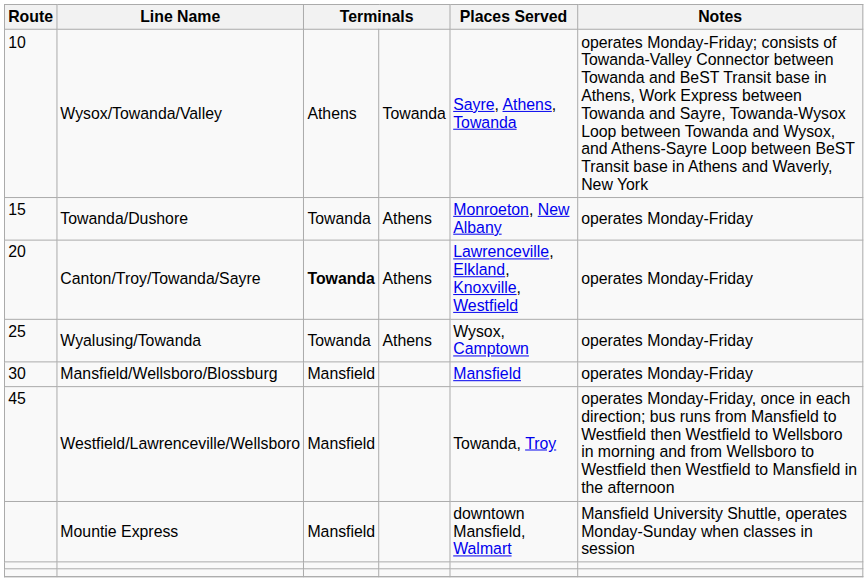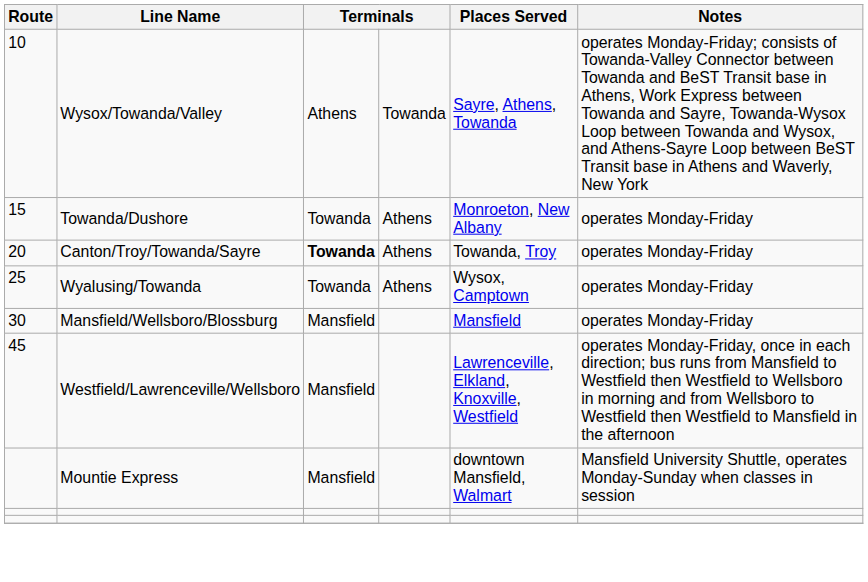Canton/Troy/Towanda/Sayre | Places Served: Lawrenceville, Elkland, Knoxville, Westfield -> Towanda, Troy
Westfield/Lawrenceville/Wellsboro | Places Served: Towanda, Troy -> Lawrenceville, Elkland, Knoxville, Westfield
